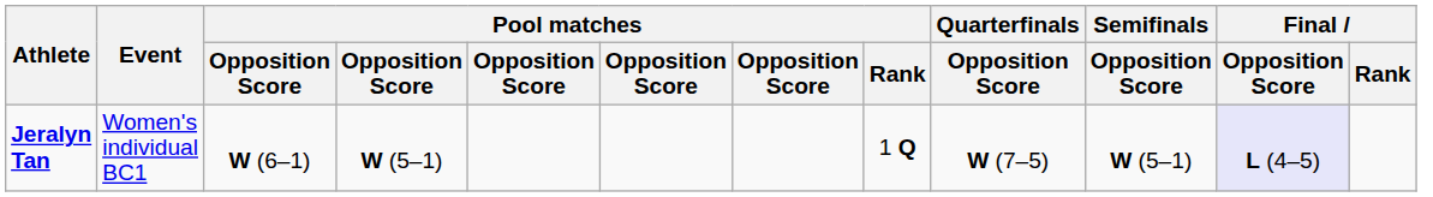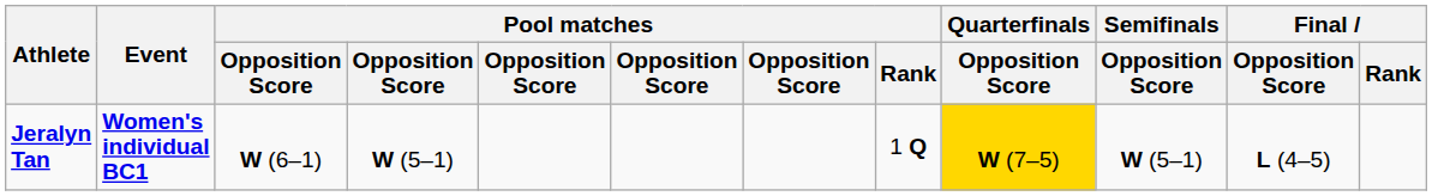Jeralyn Tan | Event: normal -> bold
Jeralyn Tan | Quarterfinals / Opposition Score: no background -> gold background
Jeralyn Tan | Final / Opposition Score: lavender background -> no background
